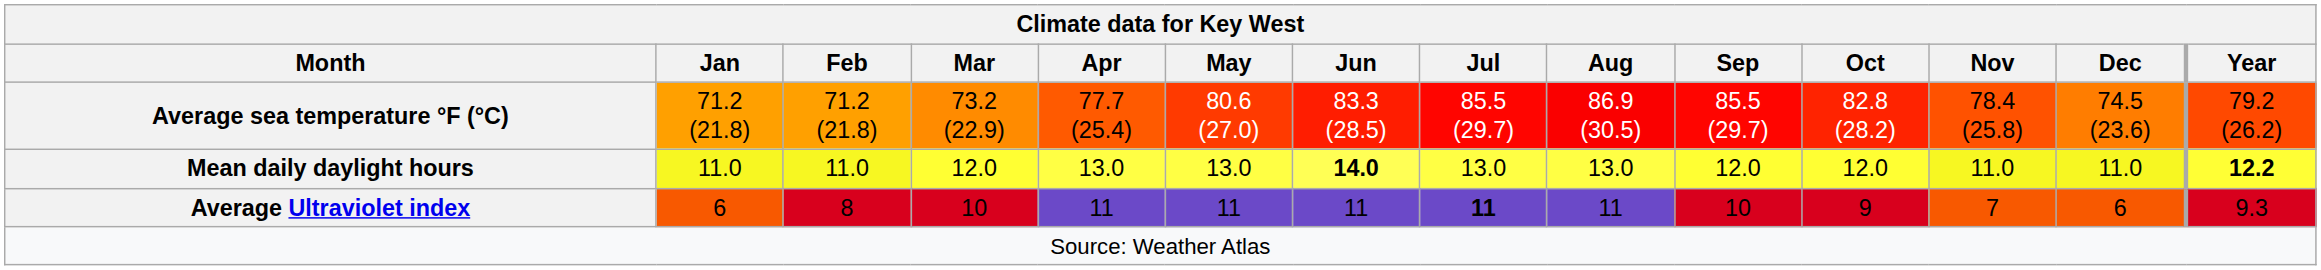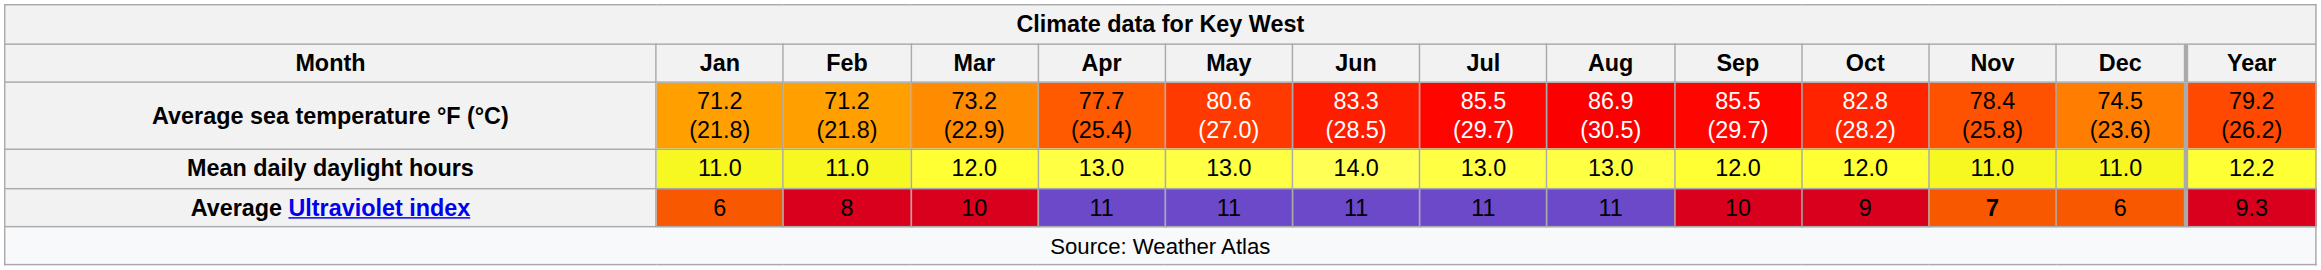row 4 | Jun: bold -> normal
row 4 | Year: bold -> normal
row 5 | Jul: bold -> normal
row 5 | Nov: normal -> bold
